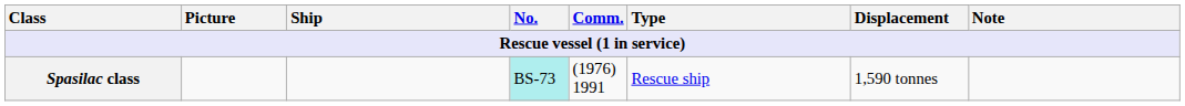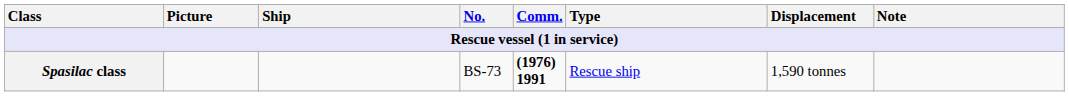Spasilac class | No.: paleturquoise background -> no background
Spasilac class | Comm.: normal -> bold
